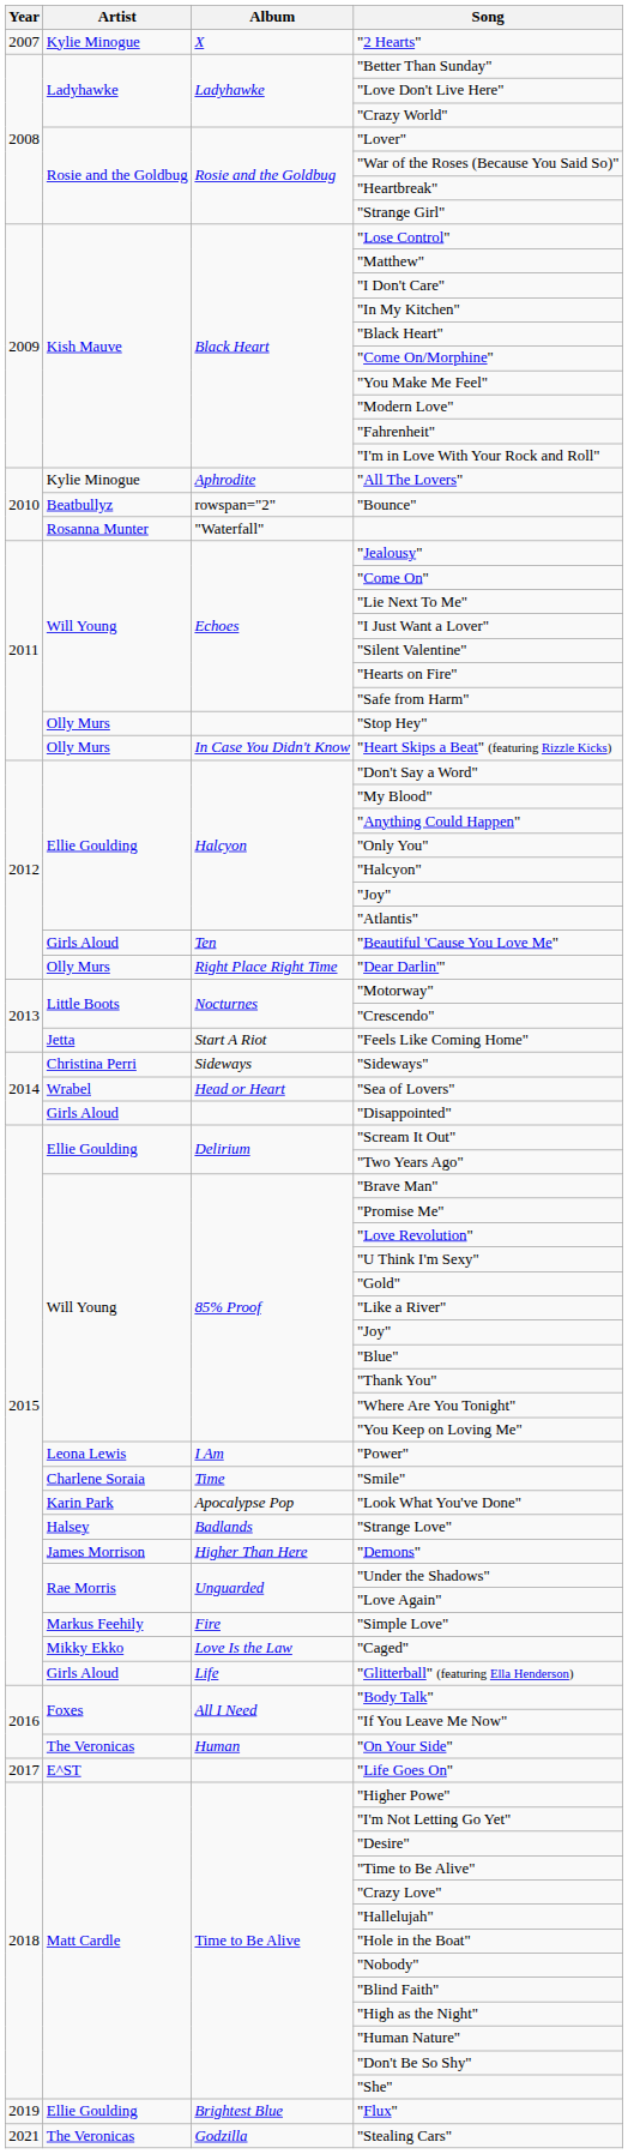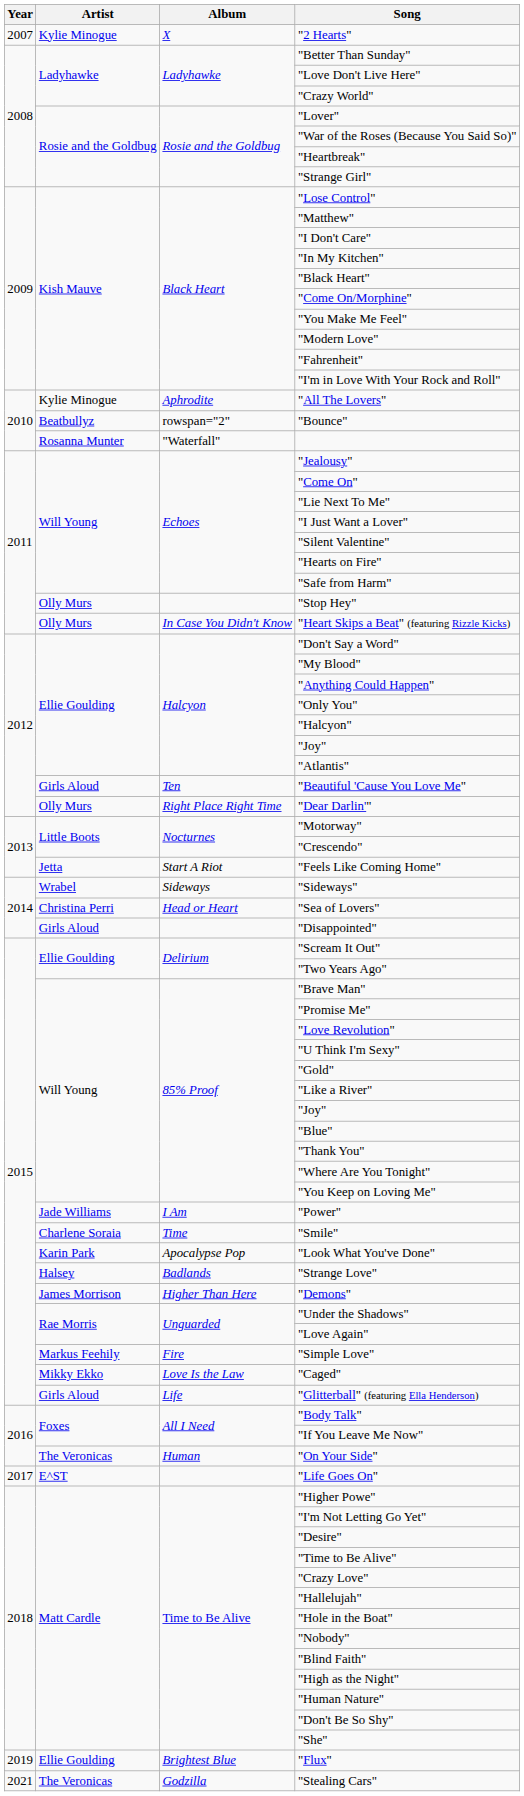"Sideways" | Artist: Christina Perri -> Wrabel
"Sea of Lovers" | Artist: Wrabel -> Christina Perri
"Power" | Artist: Leona Lewis -> Jade Williams
